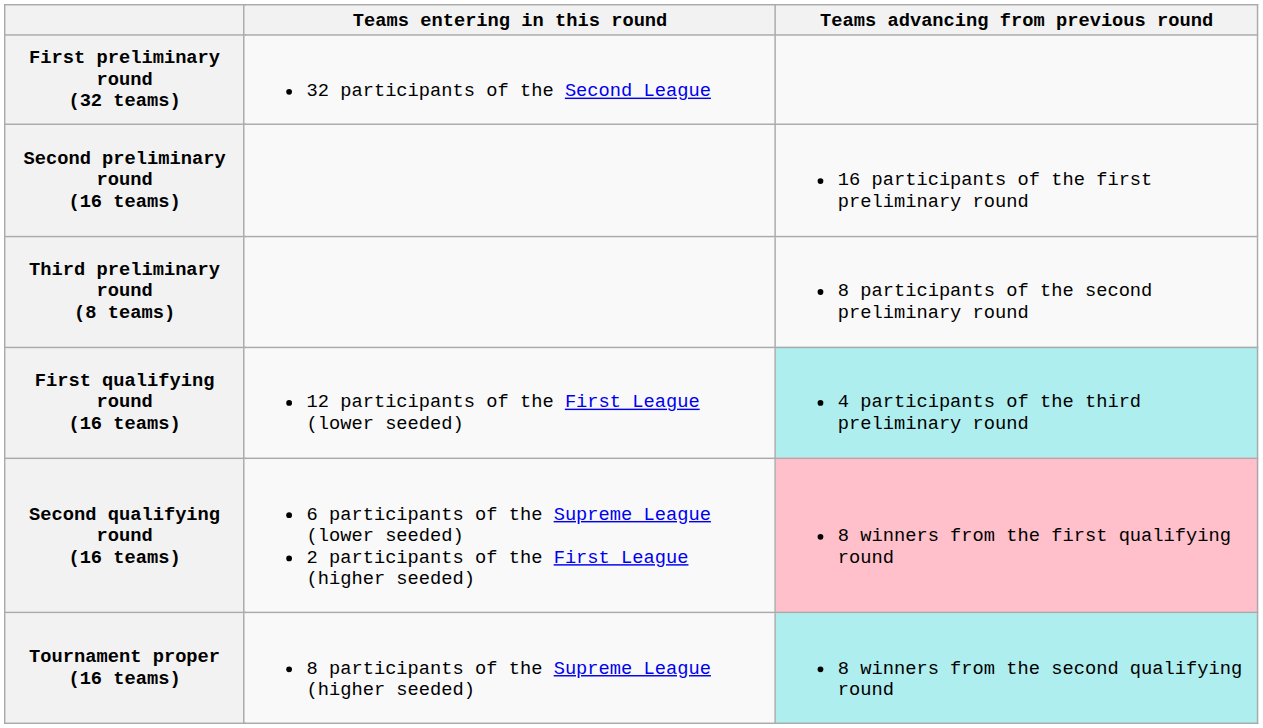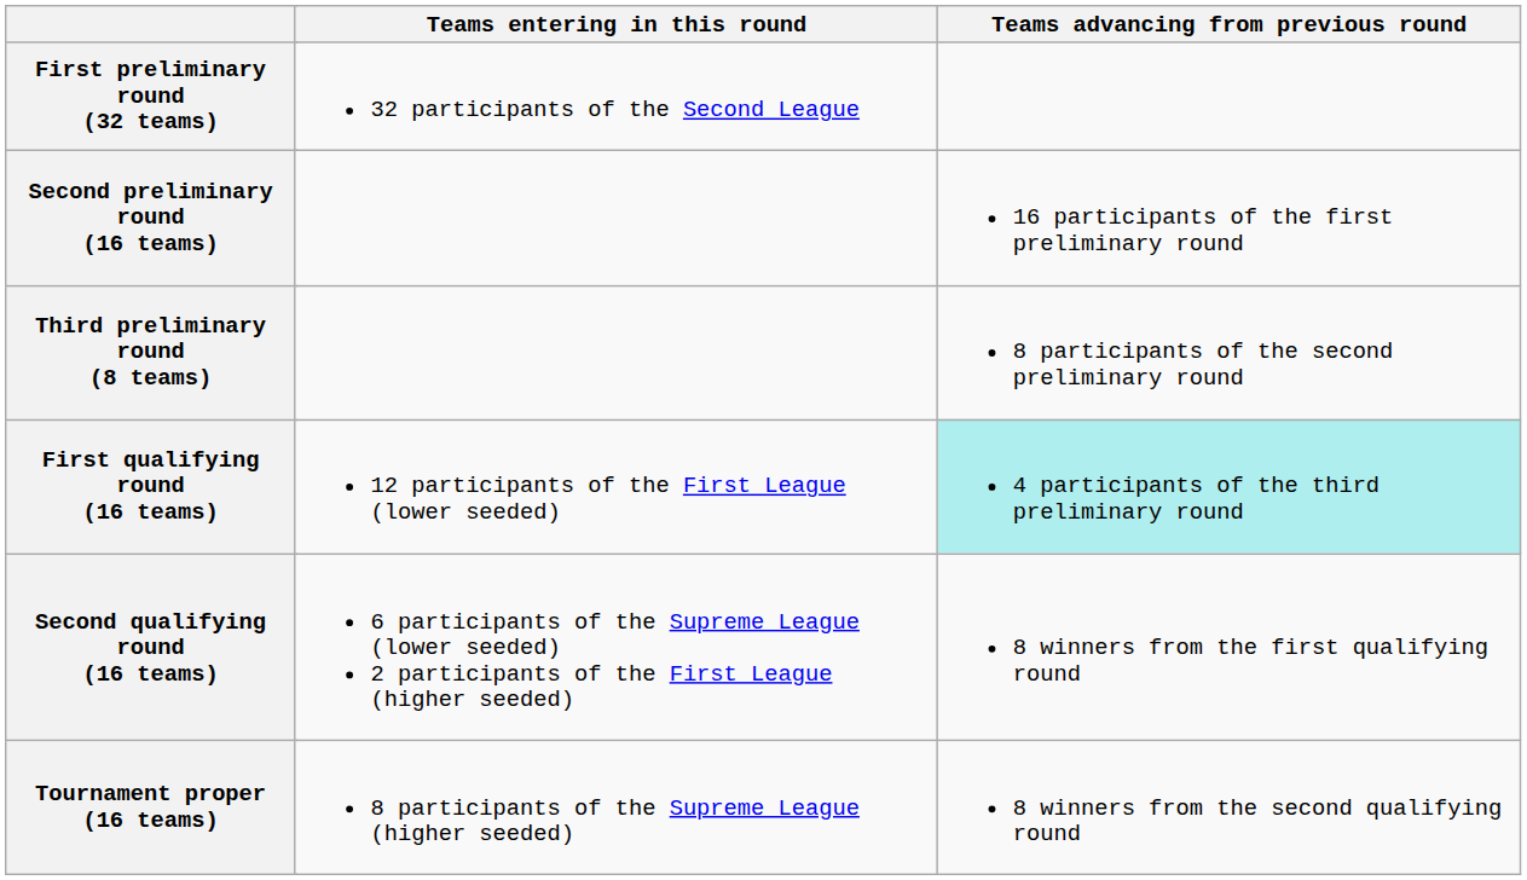Second qualifying round (16 teams) | Teams advancing from previous round: pink background -> no background
Tournament proper (16 teams) | Teams advancing from previous round: paleturquoise background -> no background
